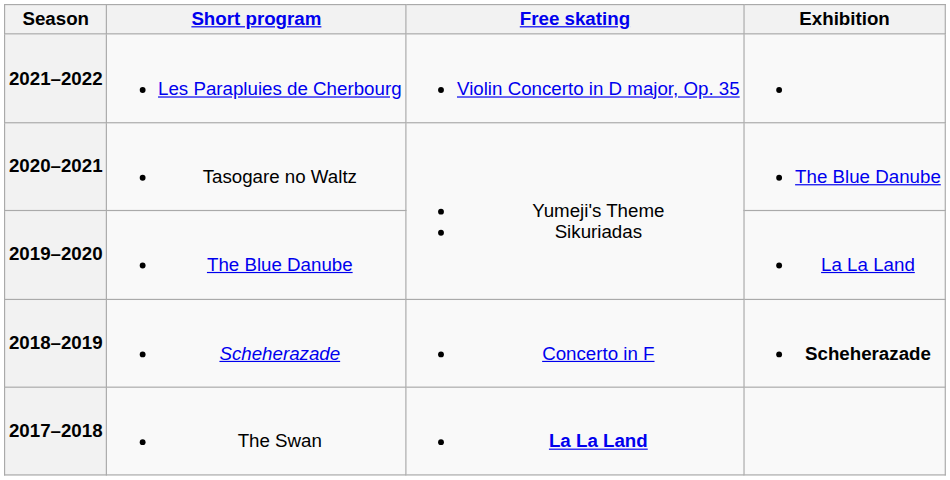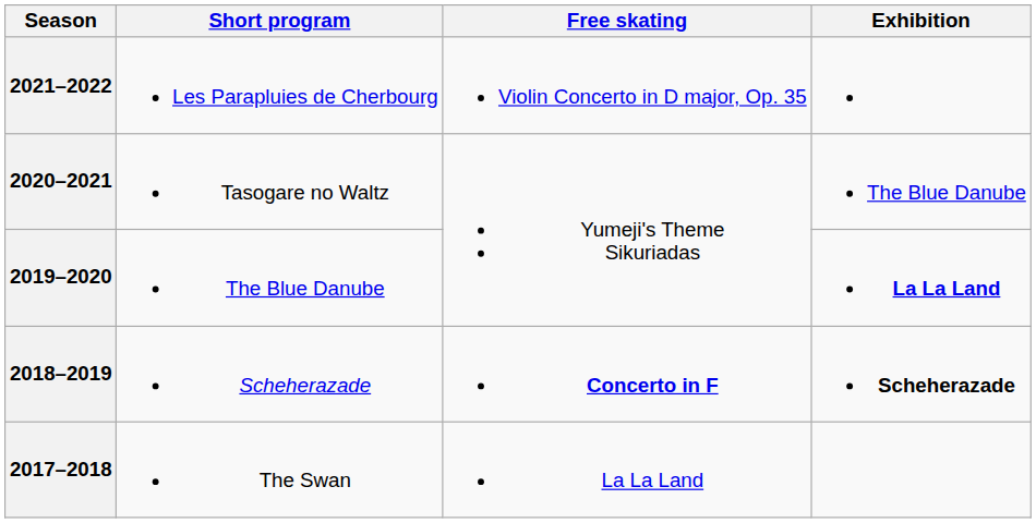2019–2020 | Exhibition: normal -> bold
2018–2019 | Free skating: normal -> bold
2017–2018 | Free skating: bold -> normal
